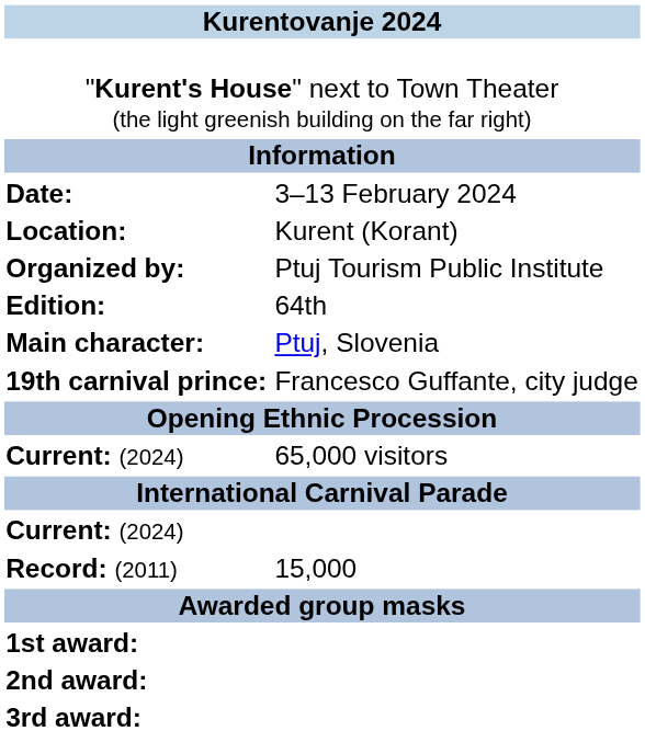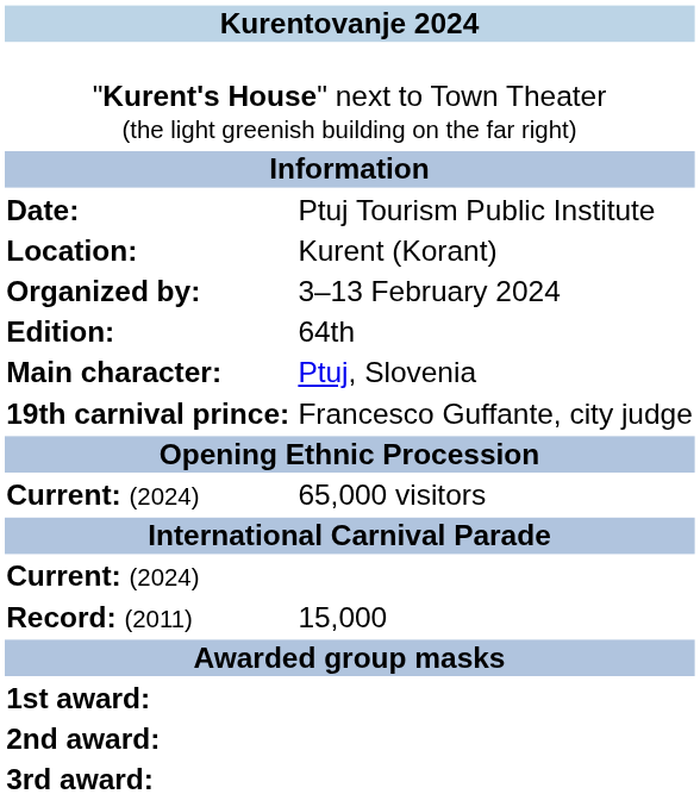row 4 | column 2: 3–13 February 2024 -> Ptuj Tourism Public Institute
row 6 | column 2: Ptuj Tourism Public Institute -> 3–13 February 2024
